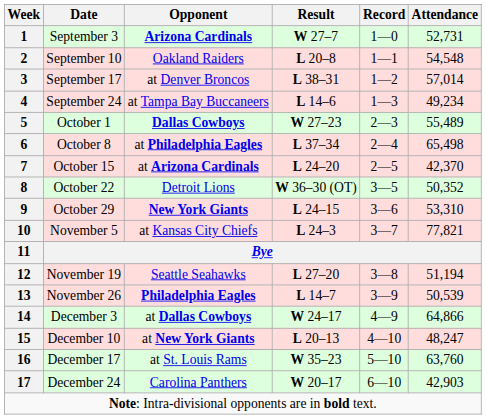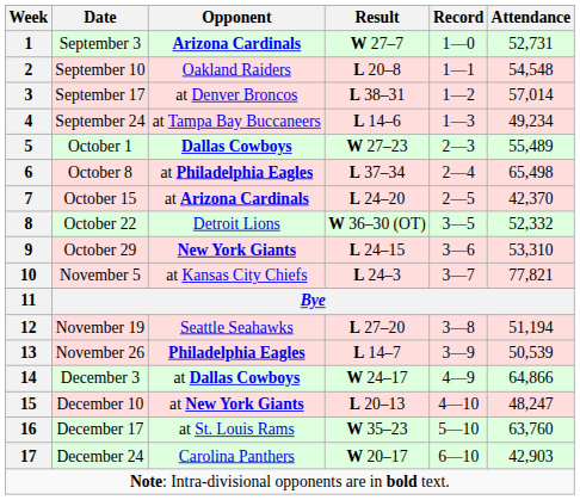8 | Attendance: 50,352 -> 52,332
